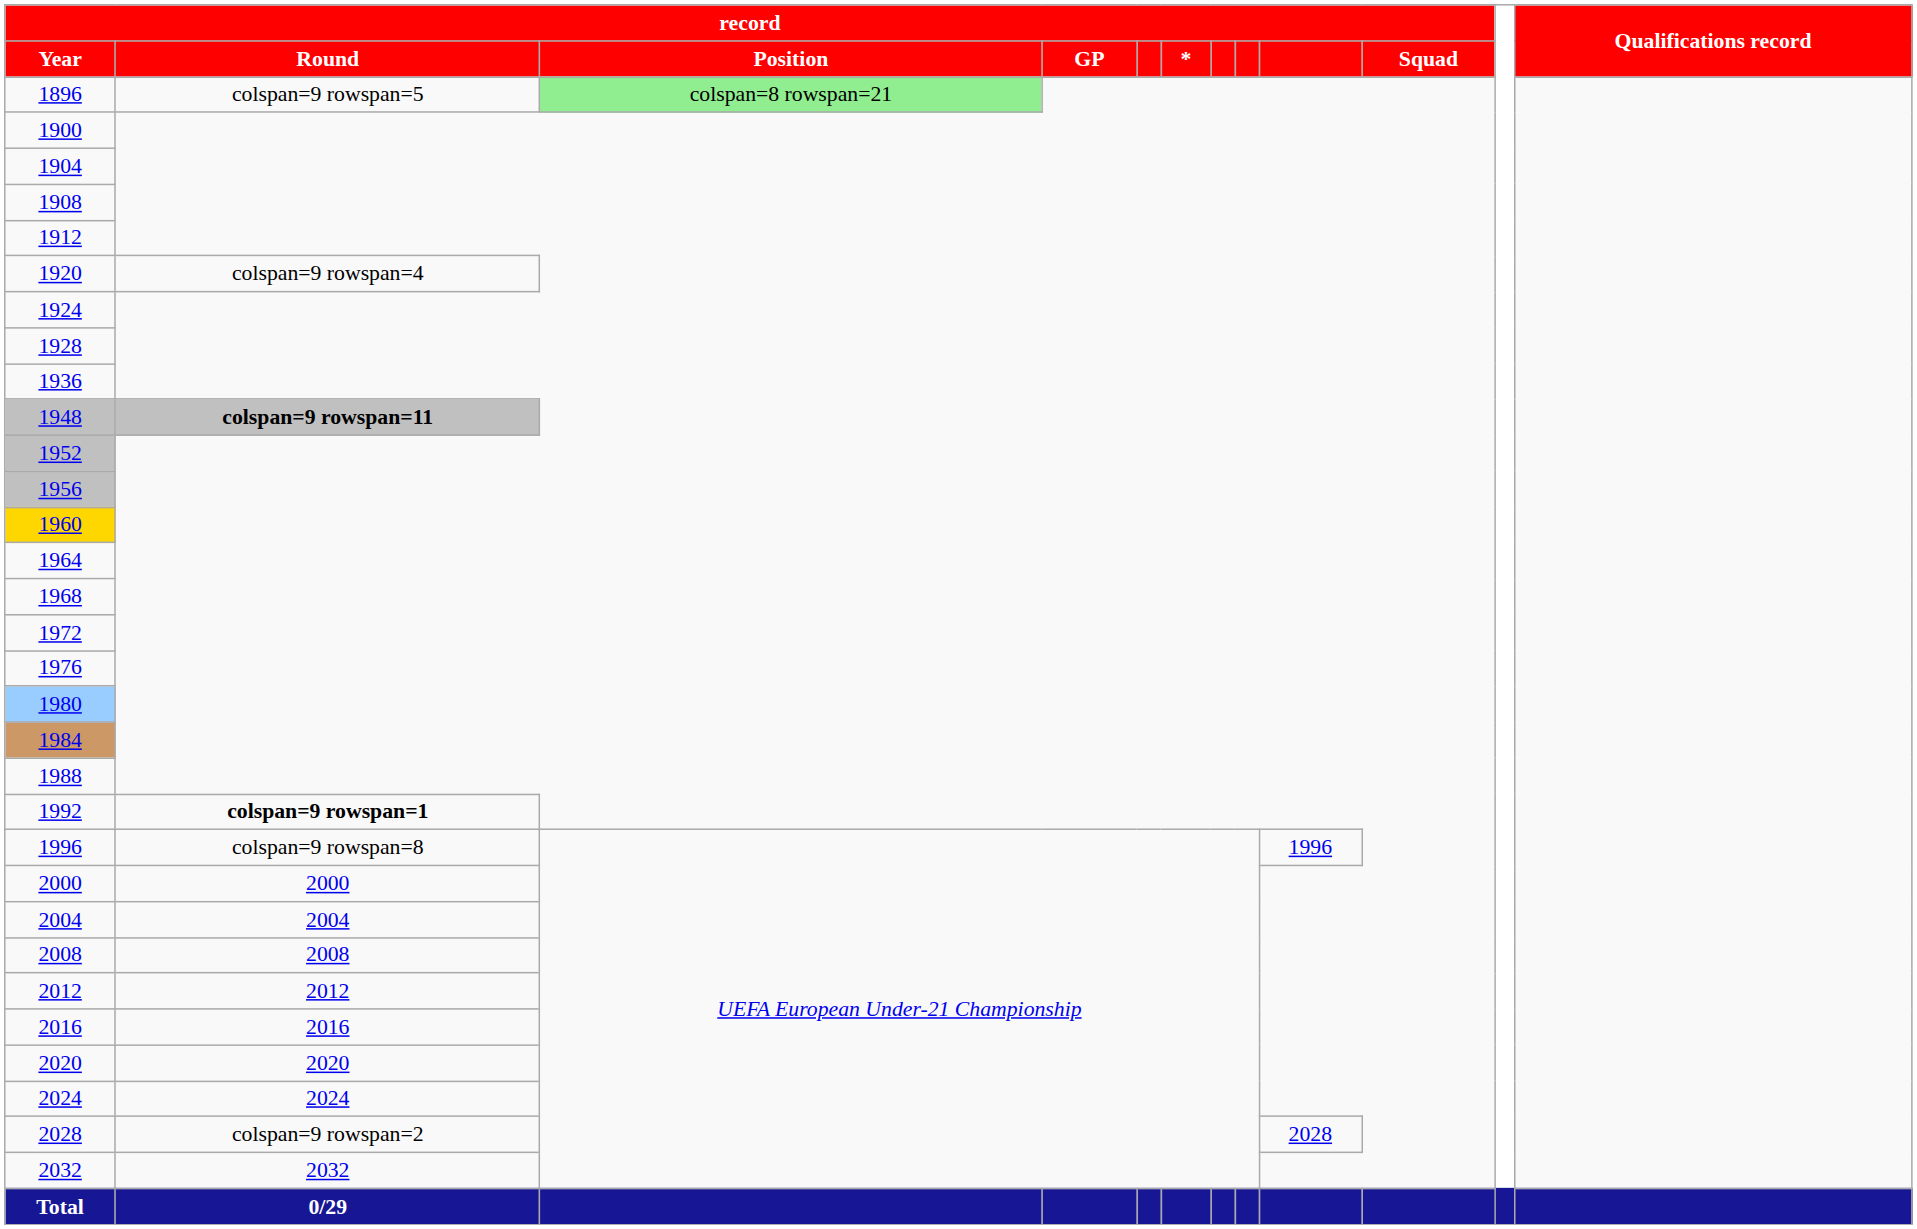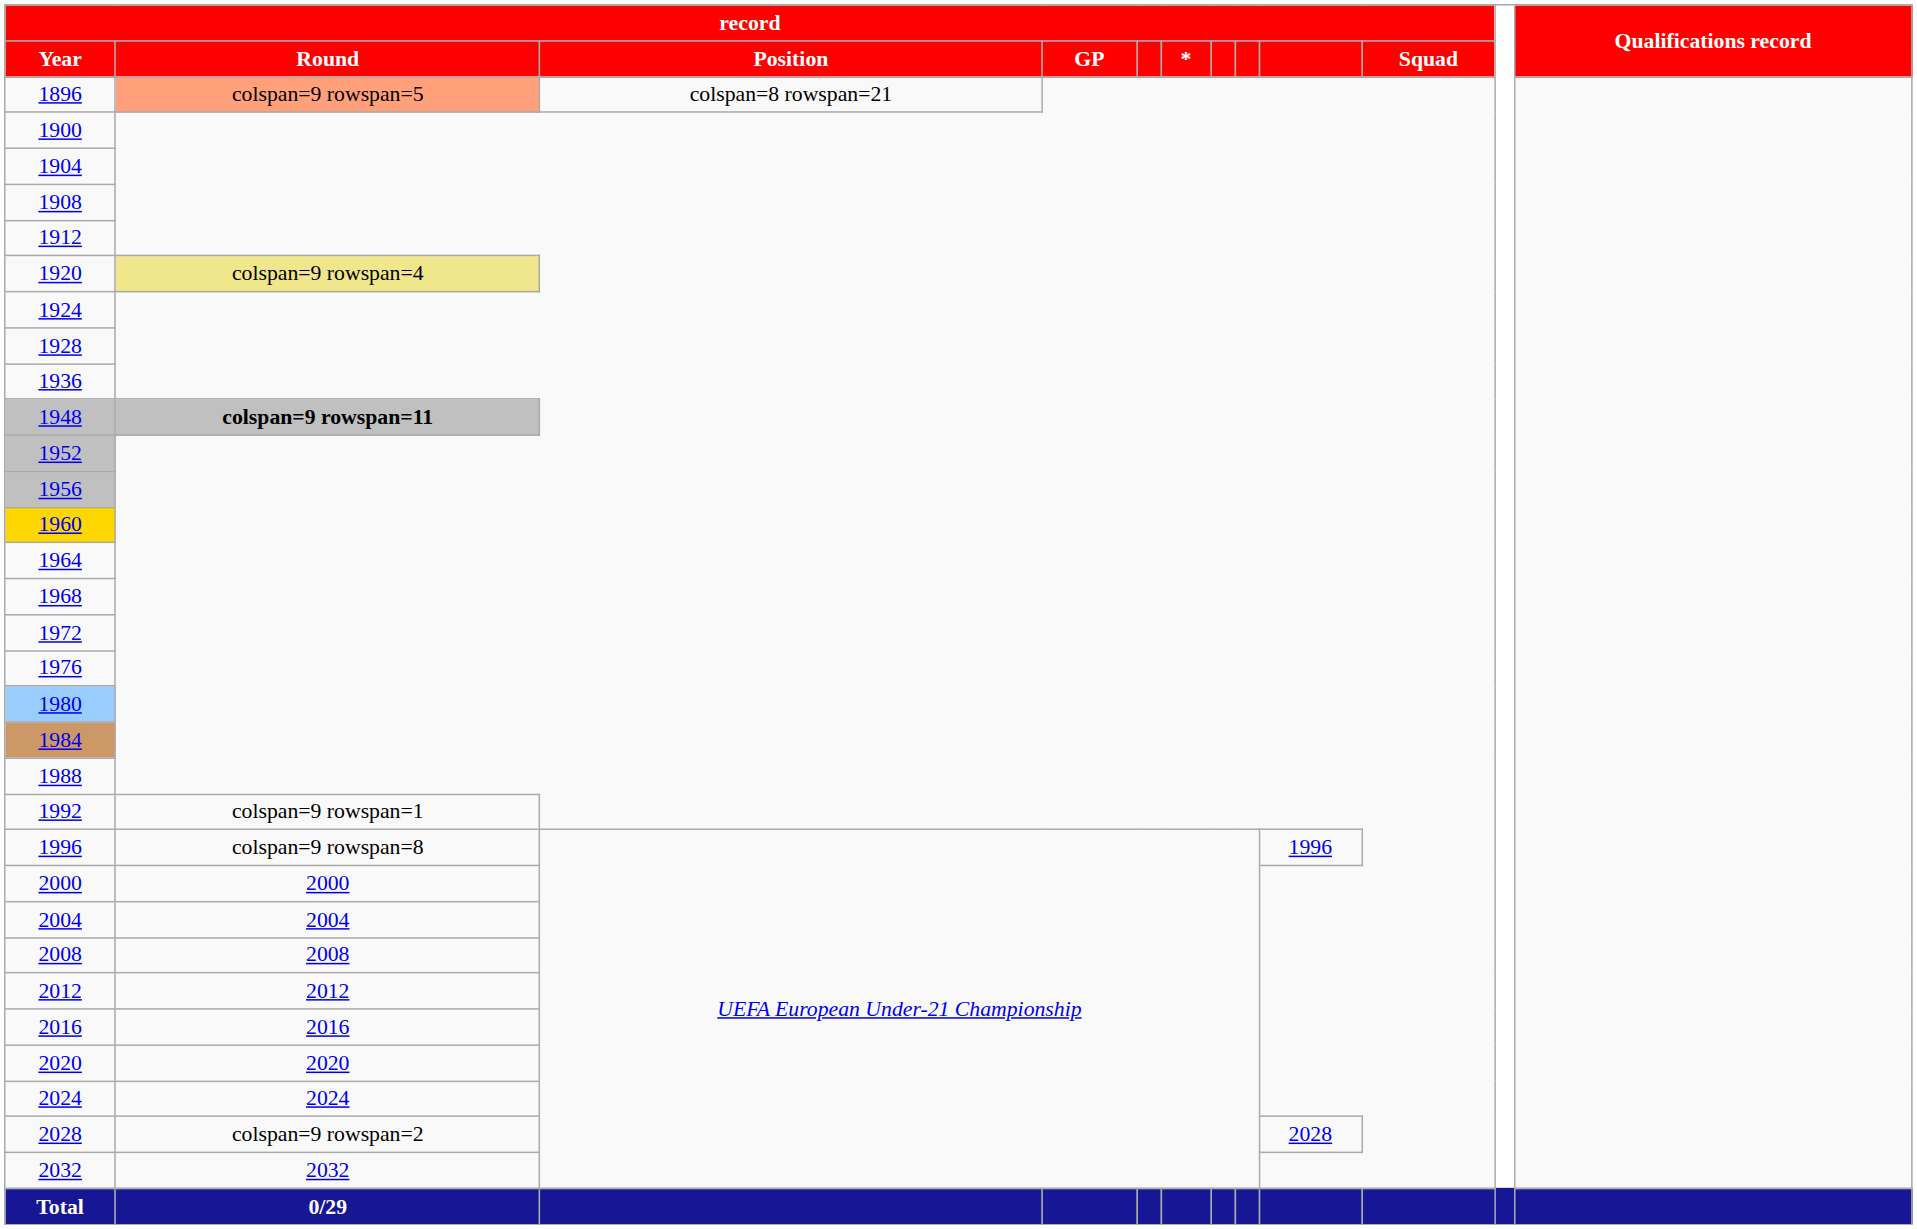1896 | record / Round: no background -> lightsalmon background
1896 | record / Position: lightgreen background -> no background
1920 | record / Round: no background -> khaki background
1992 | record / Round: bold -> normal
